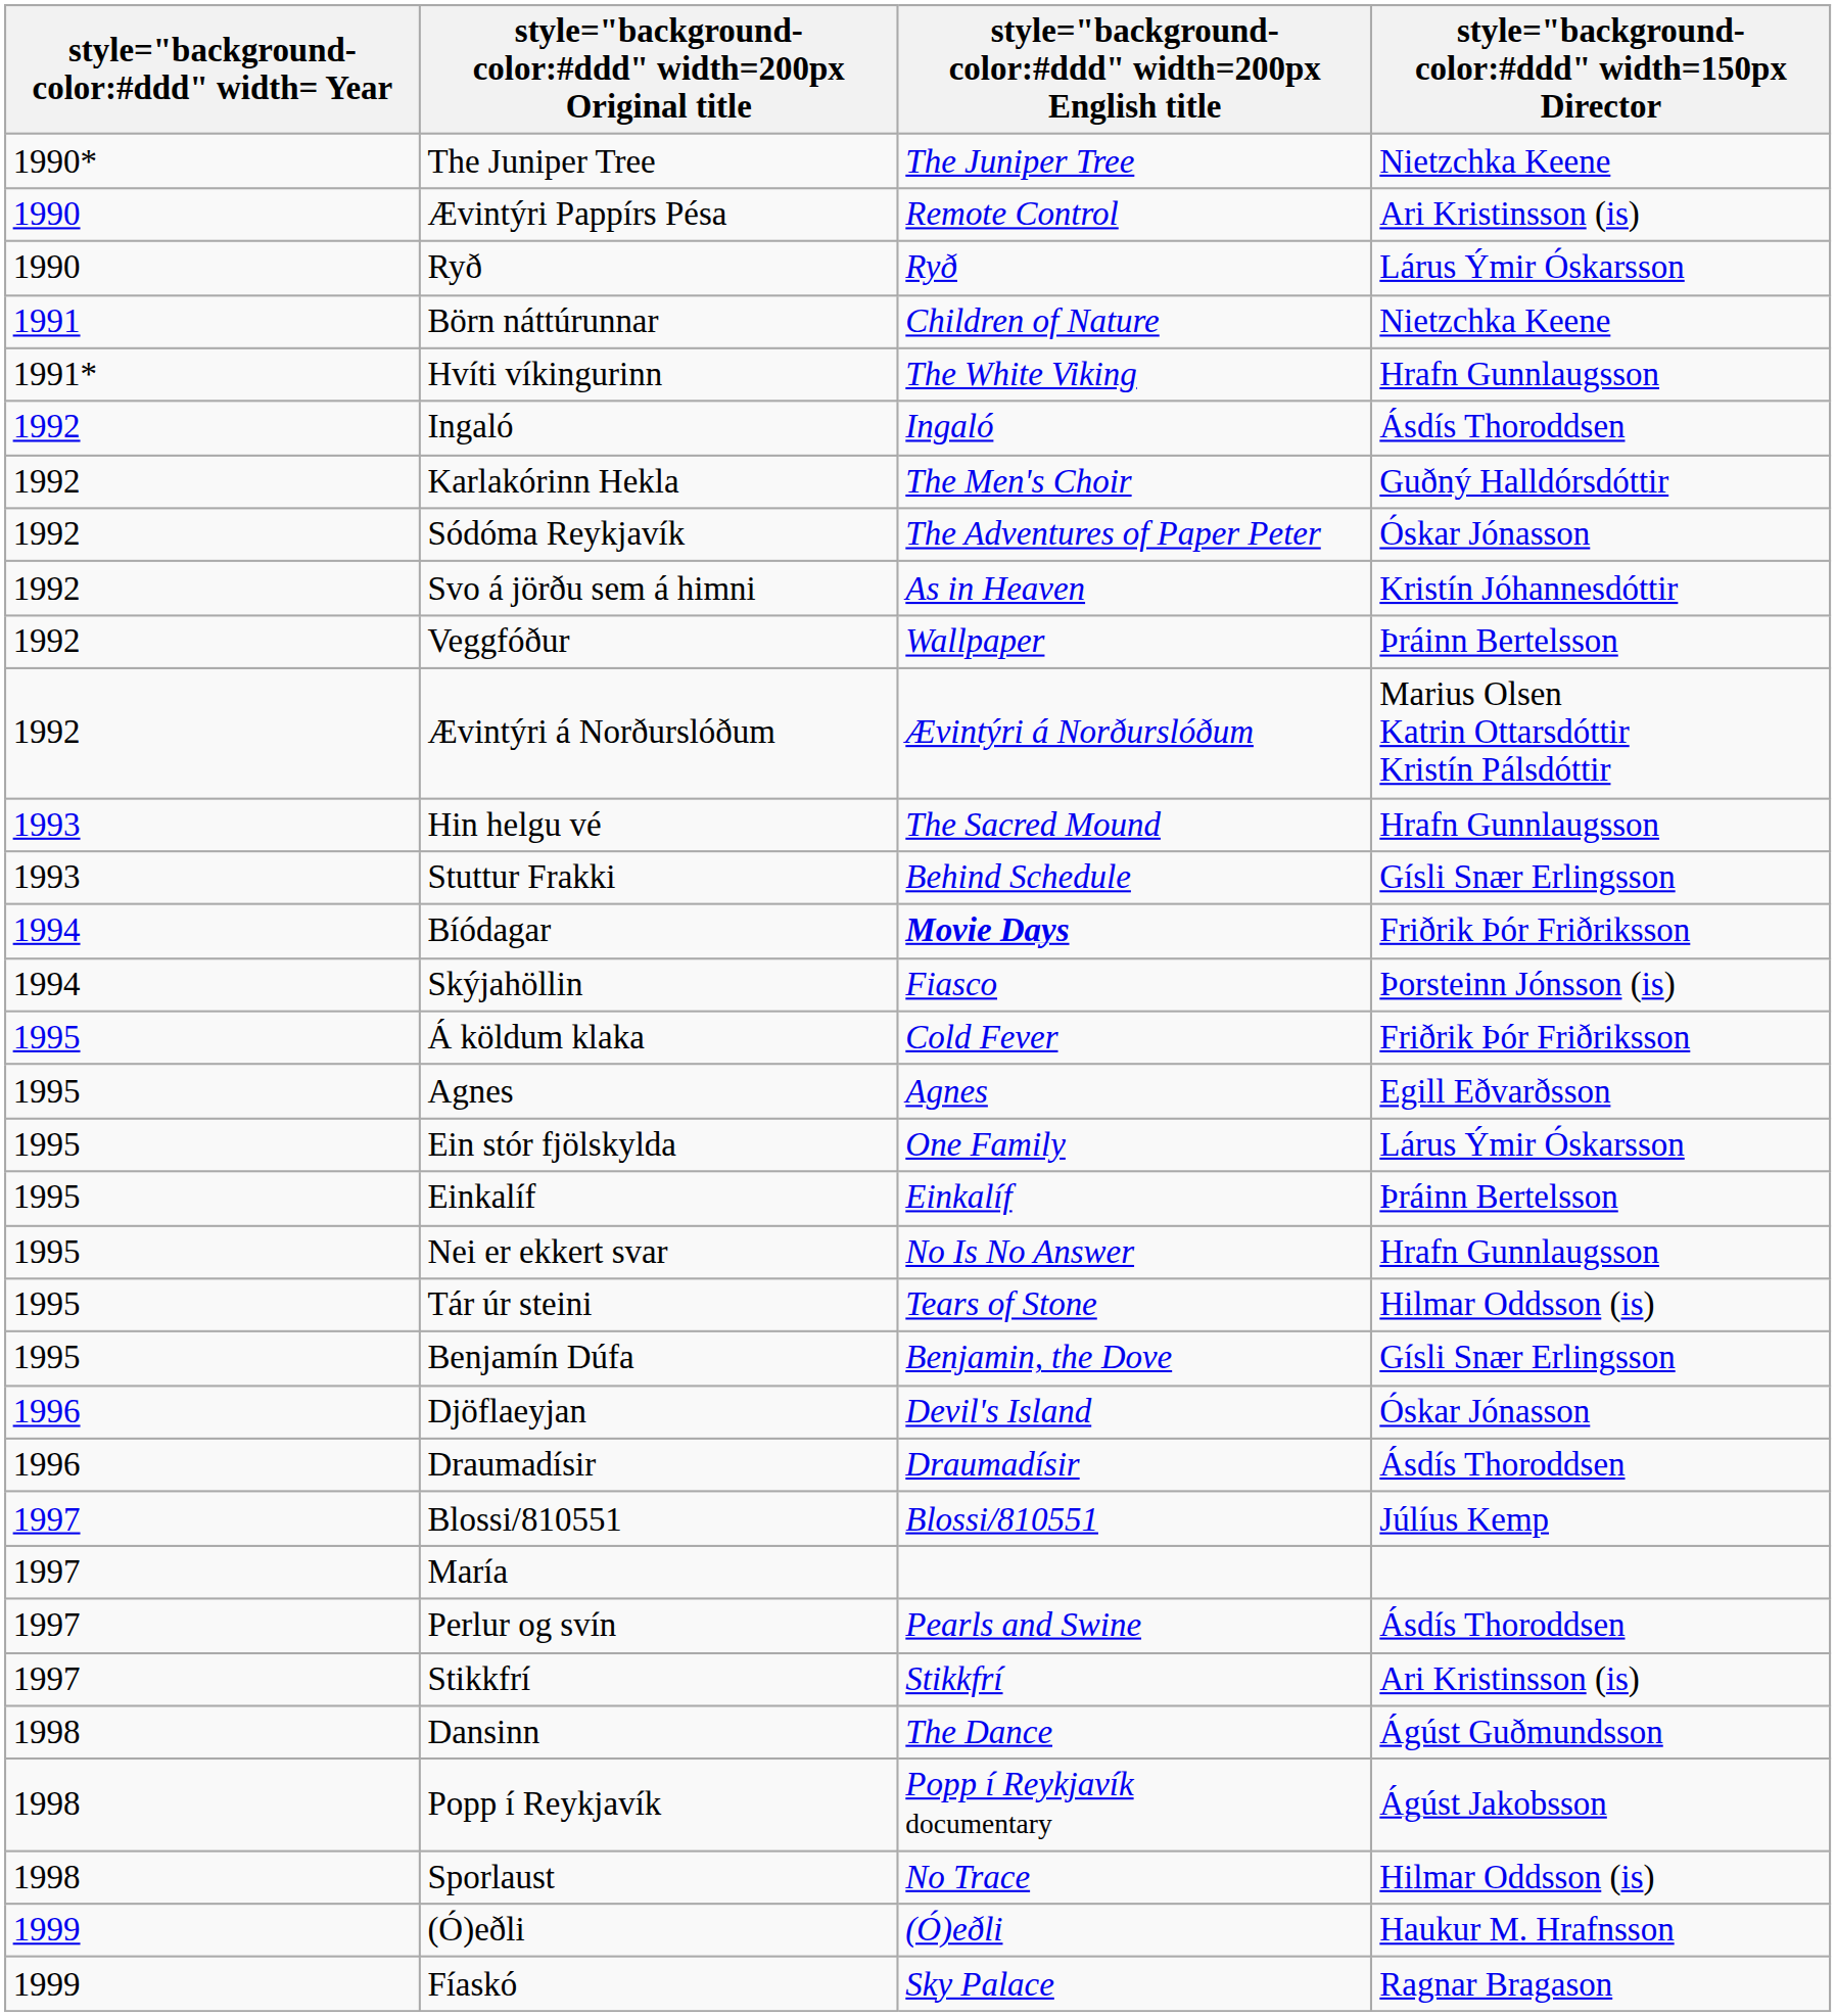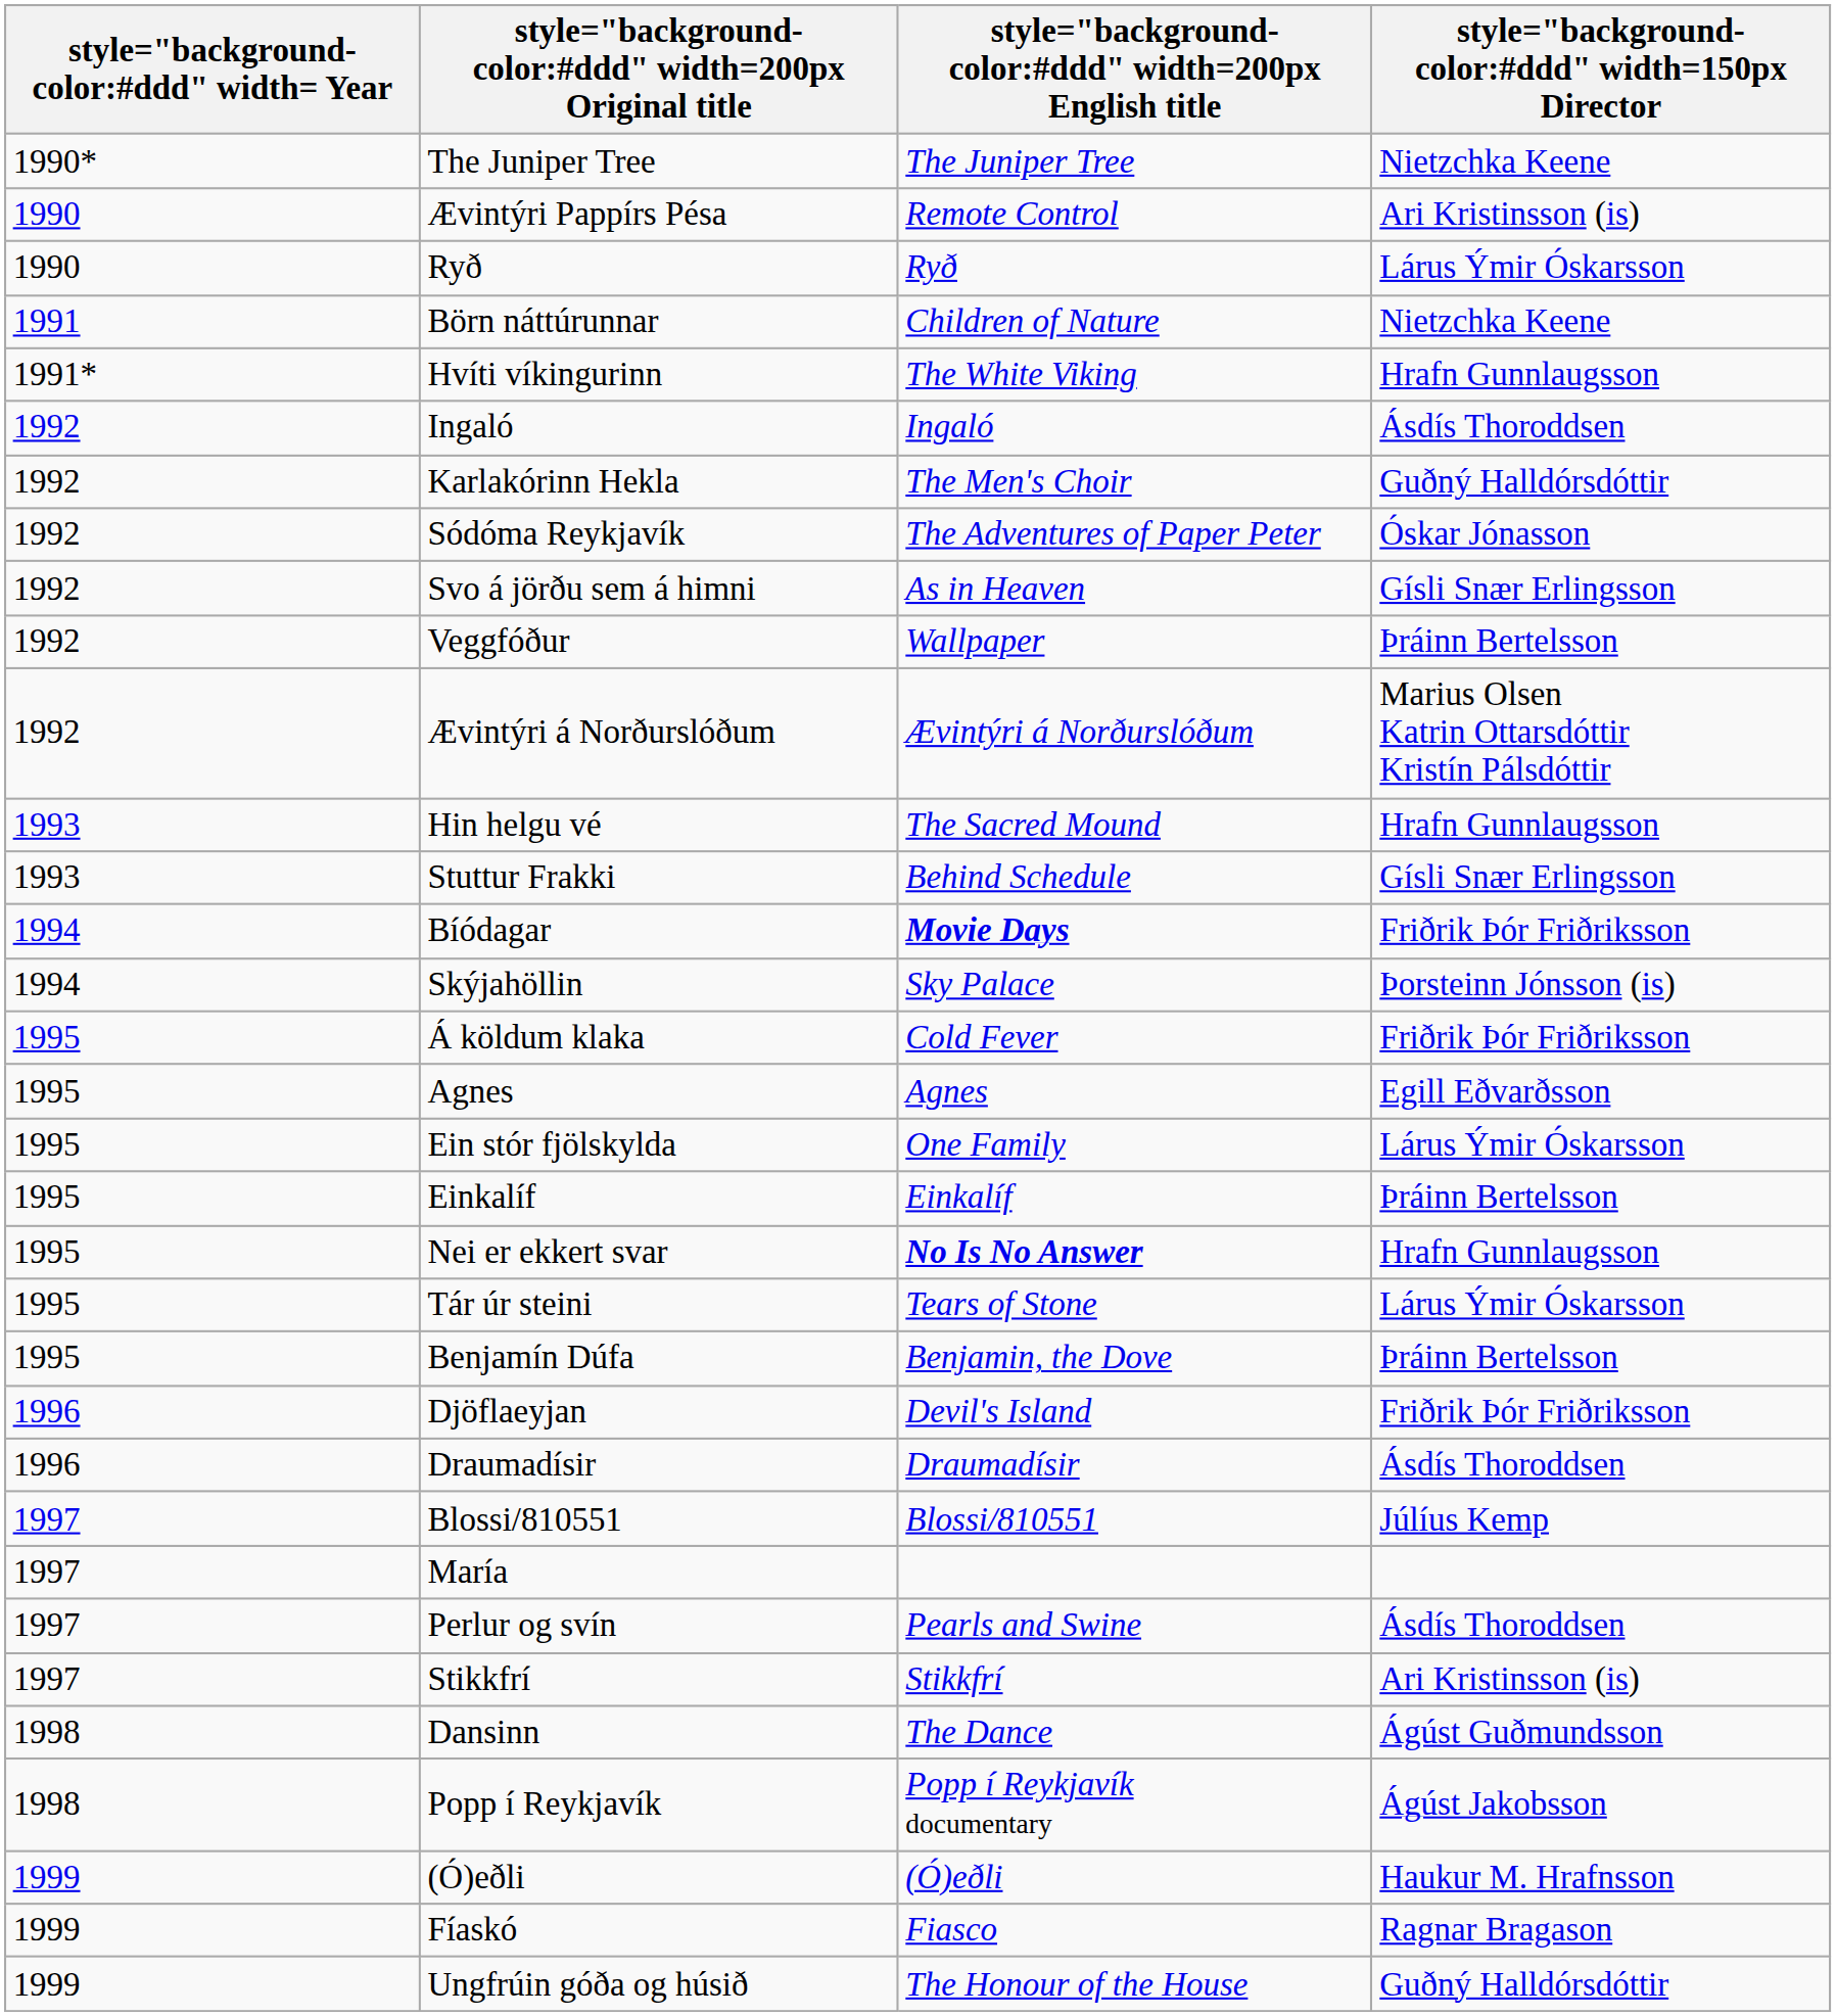Svo á jörðu sem á himni | style="background-color:#ddd" width=150px Director: Kristín Jóhannesdóttir -> Gísli Snær Erlingsson
Skýjahöllin | style="background-color:#ddd" width=200px English title: Fiasco -> Sky Palace
Nei er ekkert svar | style="background-color:#ddd" width=200px English title: normal -> bold
Tár úr steini | style="background-color:#ddd" width=150px Director: Hilmar Oddsson (is) -> Lárus Ýmir Óskarsson
Benjamín Dúfa | style="background-color:#ddd" width=150px Director: Gísli Snær Erlingsson -> Þráinn Bertelsson
Djöflaeyjan | style="background-color:#ddd" width=150px Director: Óskar Jónasson -> Friðrik Þór Friðriksson
- row: 1998 | Sporlaust | No Trace | Hilmar Oddsson (is)
Fíaskó | style="background-color:#ddd" width=200px English title: Sky Palace -> Fiasco
+ row: 1999 | Ungfrúin góða og húsið | The Honour of the House | Guðný Halldórsdóttir
